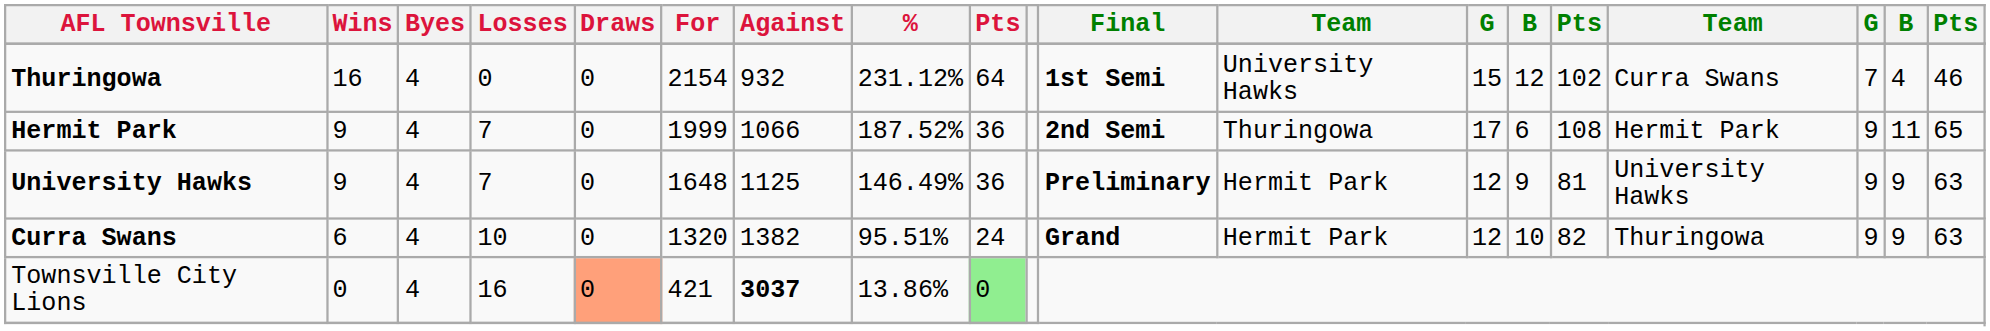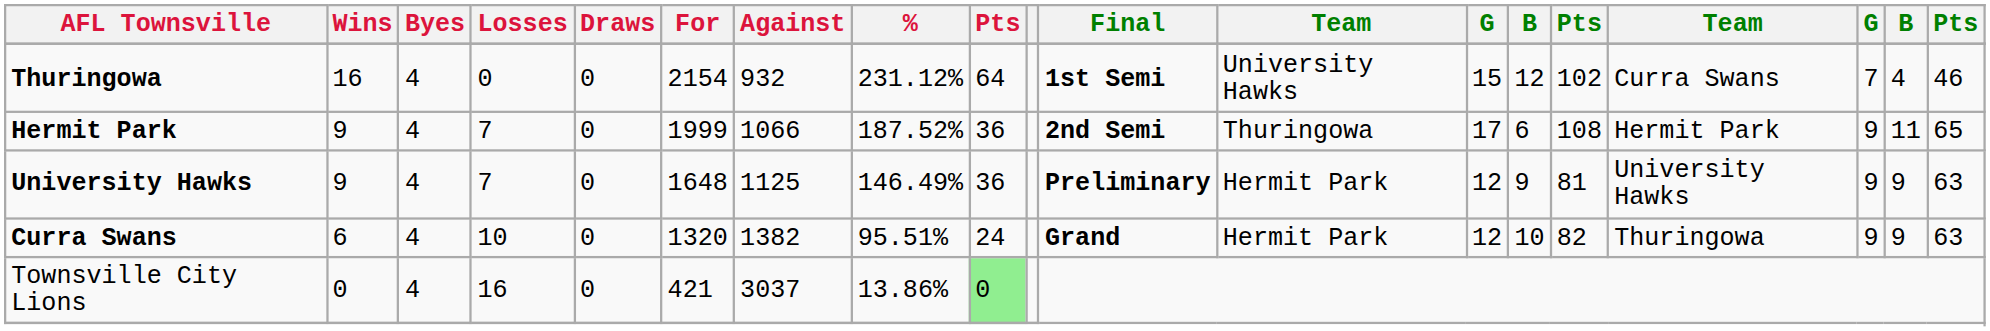Townsville City Lions | Draws: lightsalmon background -> no background
Townsville City Lions | Against: bold -> normal
